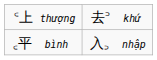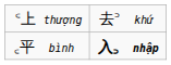꜀平 bình | column 2: normal -> bold
